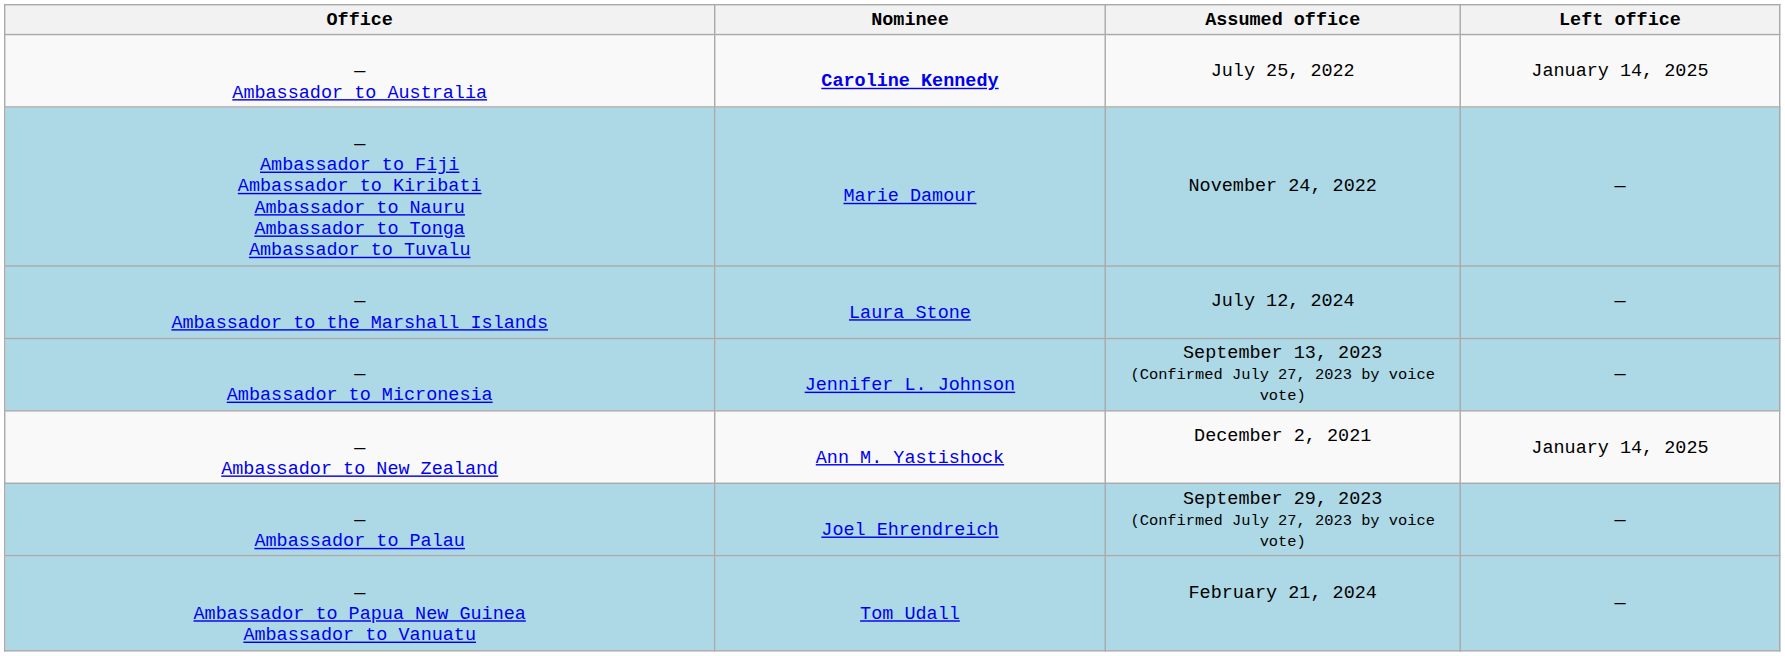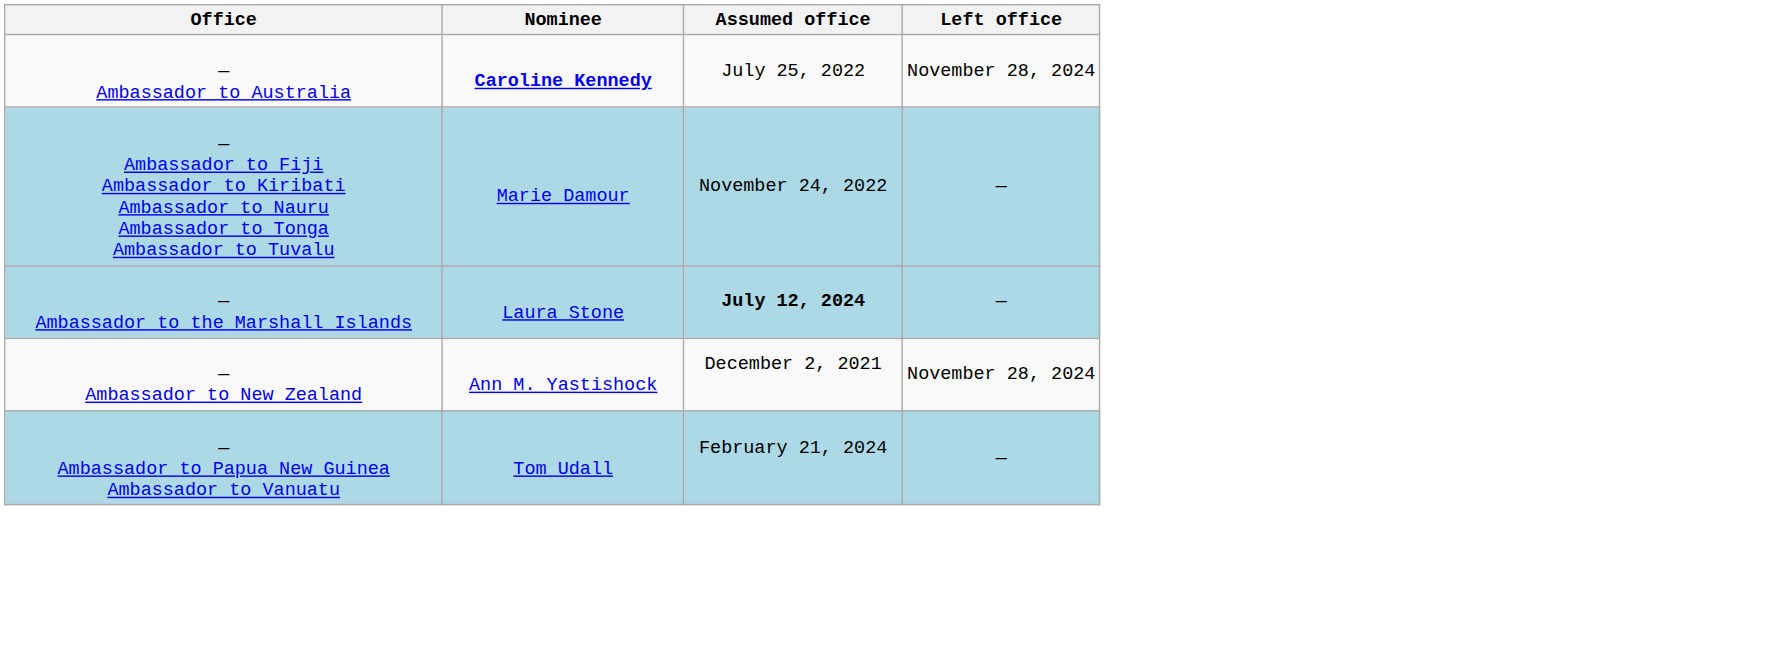— Ambassador to Australia | Left office: January 14, 2025 -> November 28, 2024
— Ambassador to the Marshall Islands | Assumed office: normal -> bold
- row: — Ambassador to Micronesia | Jennifer L. Johnson | September 13, 2023 (Confirmed July 27, 2023 by voice vote) | —
— Ambassador to New Zealand | Left office: January 14, 2025 -> November 28, 2024
- row: — Ambassador to Palau | Joel Ehrendreich | September 29, 2023 (Confirmed July 27, 2023 by voice vote) | —
